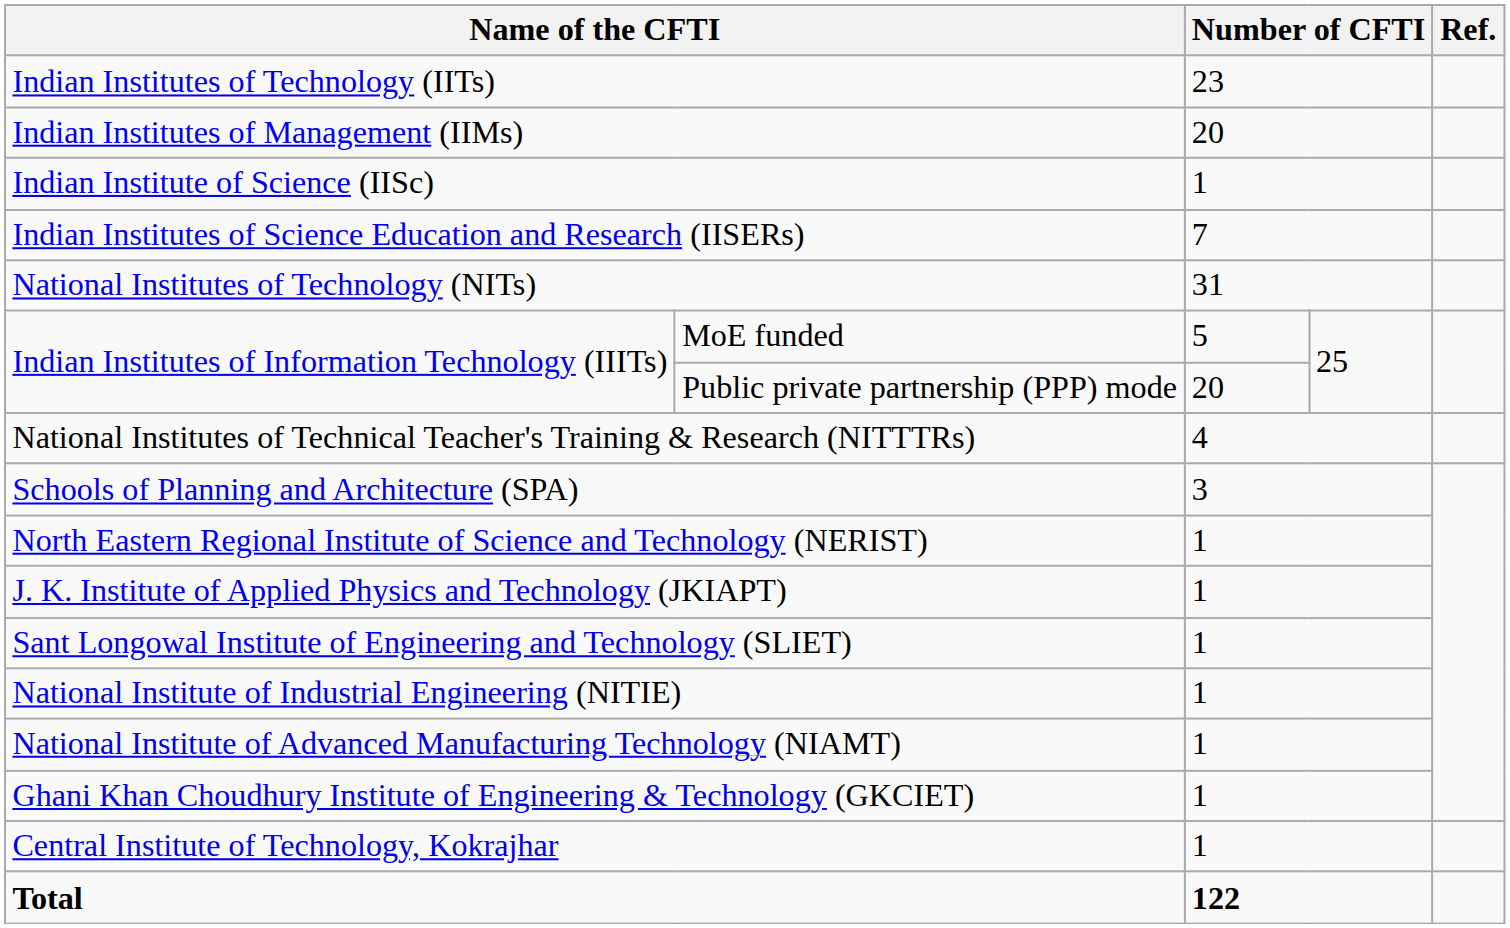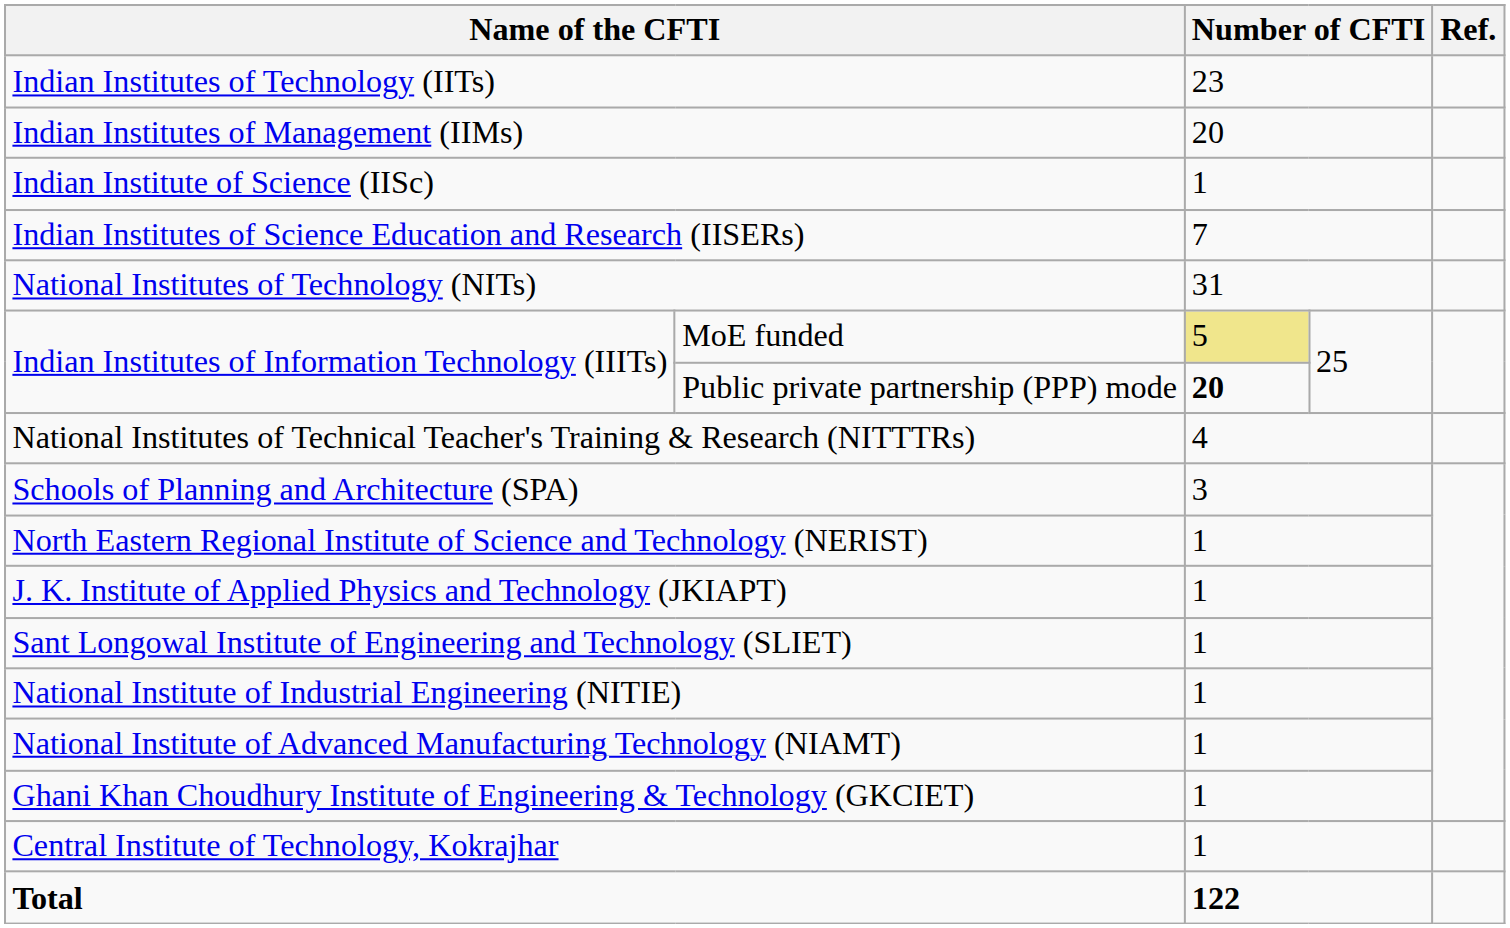MoE funded | column 3: no background -> khaki background
Public private partnership (PPP) mode | column 3: normal -> bold
